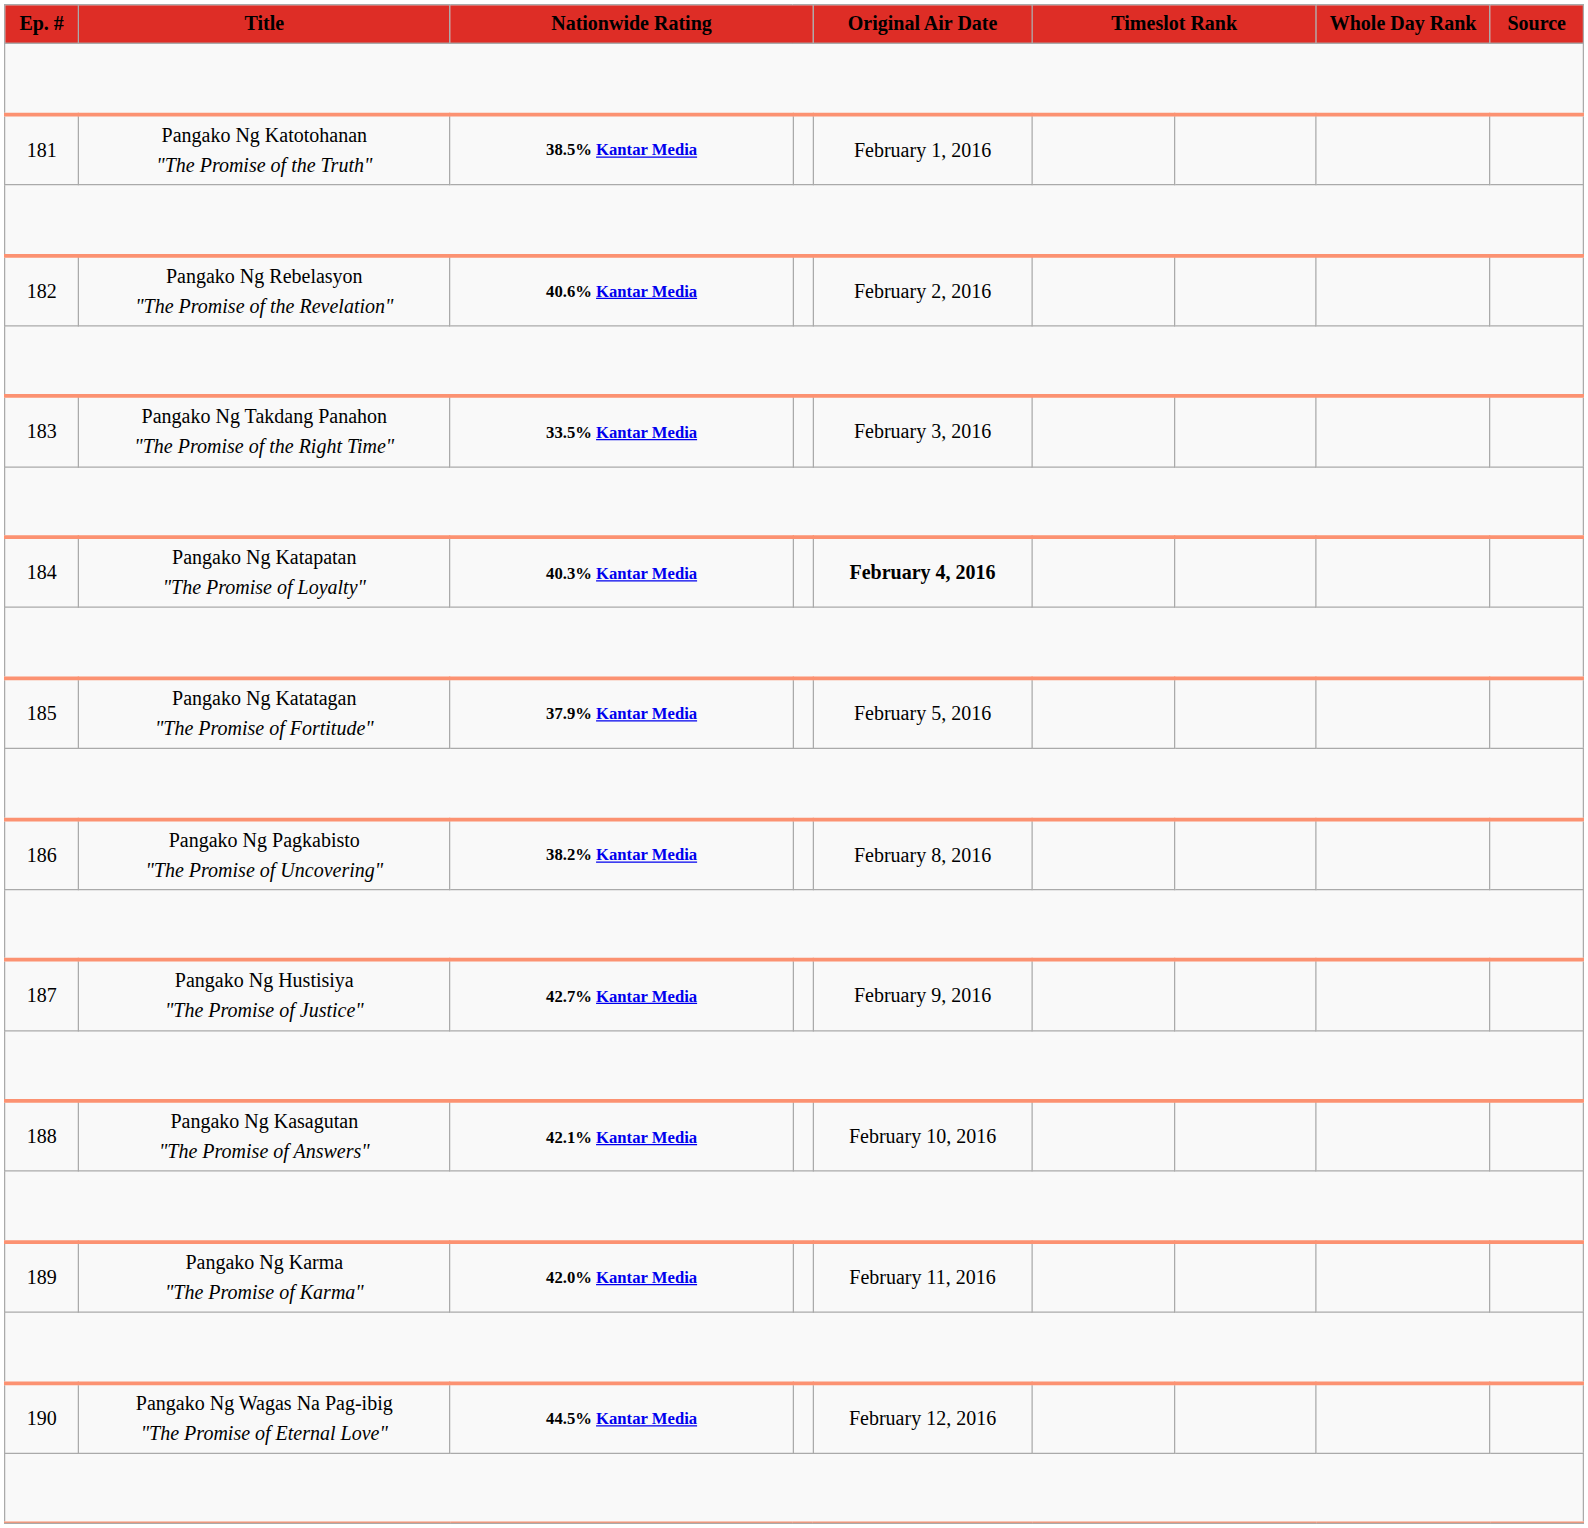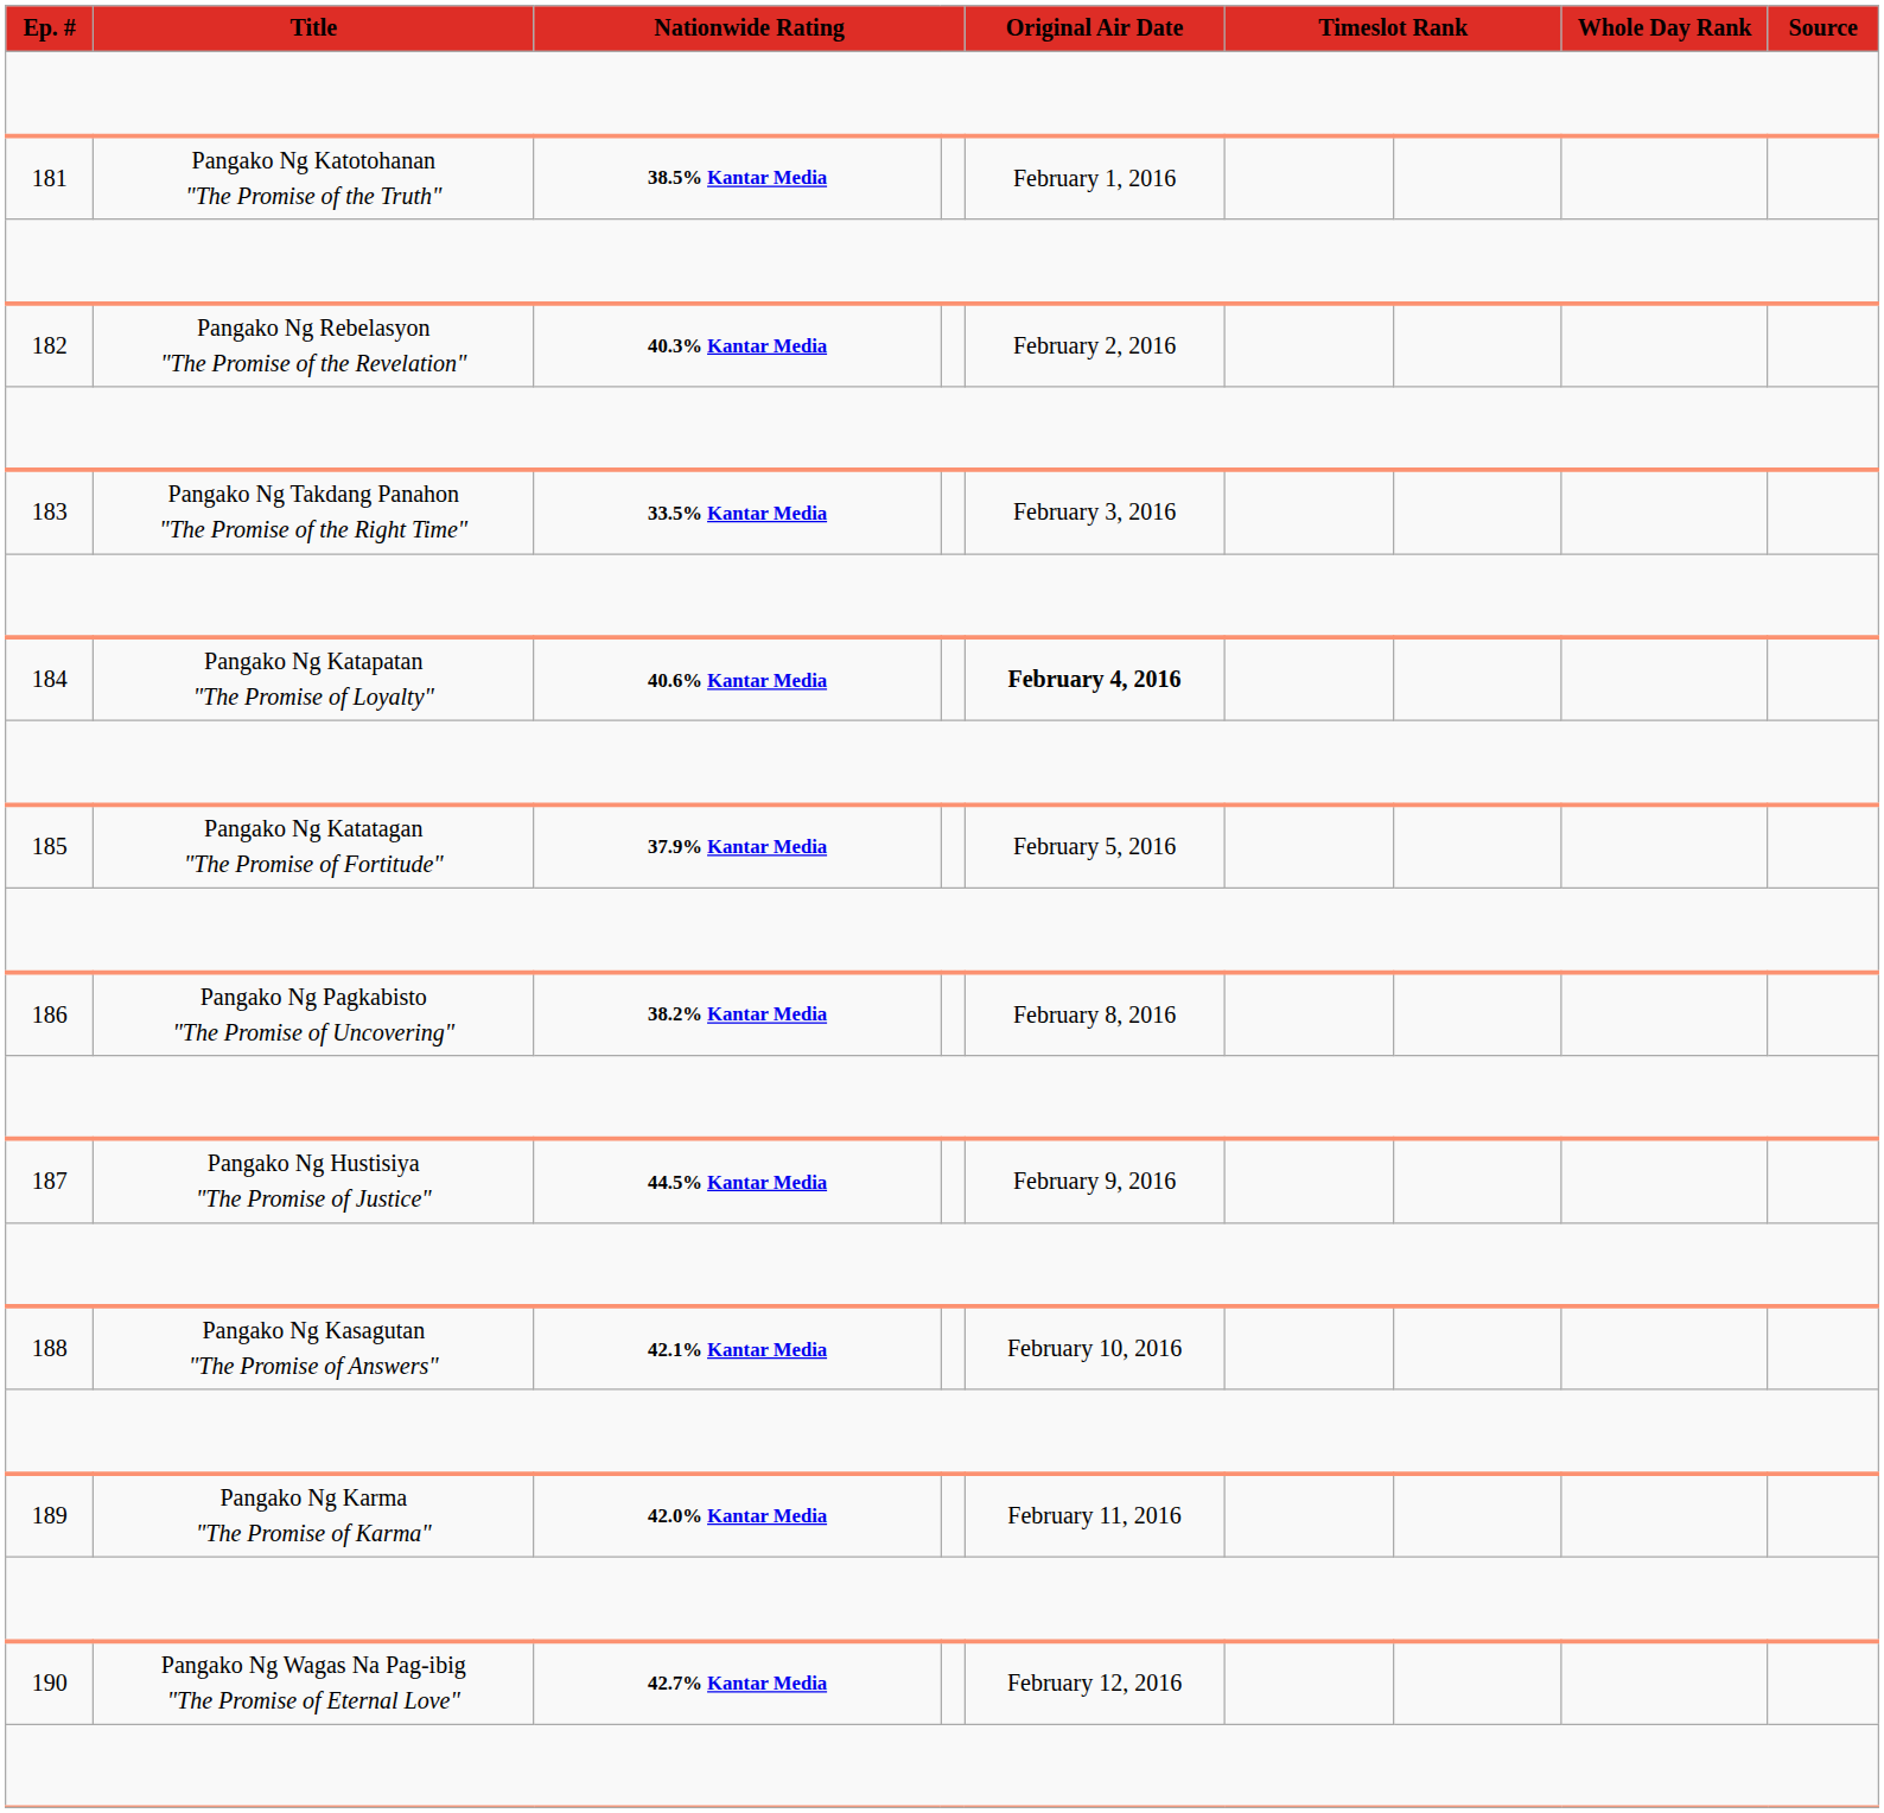182 | column 3: 40.6% Kantar Media -> 40.3% Kantar Media
184 | column 3: 40.3% Kantar Media -> 40.6% Kantar Media
187 | column 3: 42.7% Kantar Media -> 44.5% Kantar Media
190 | column 3: 44.5% Kantar Media -> 42.7% Kantar Media
